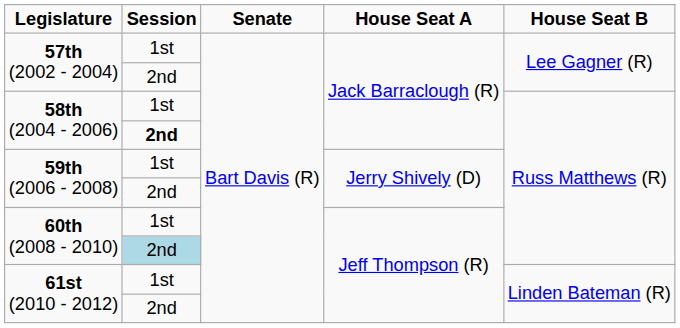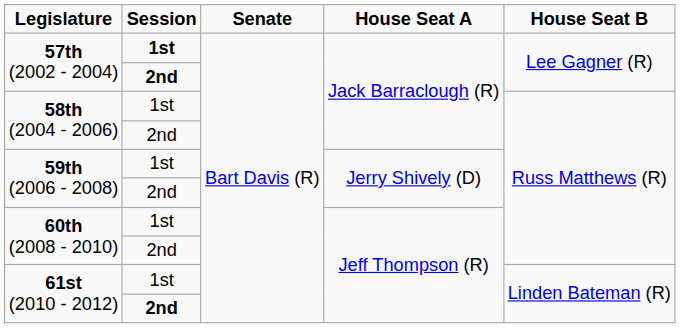57th (2002 - 2004) / 1st | Session: normal -> bold
57th (2002 - 2004) / 2nd | Session: normal -> bold
58th (2004 - 2006) / 2nd | Session: bold -> normal
60th (2008 - 2010) / 2nd | Session: lightblue background -> no background
61st (2010 - 2012) / 2nd | Session: normal -> bold
